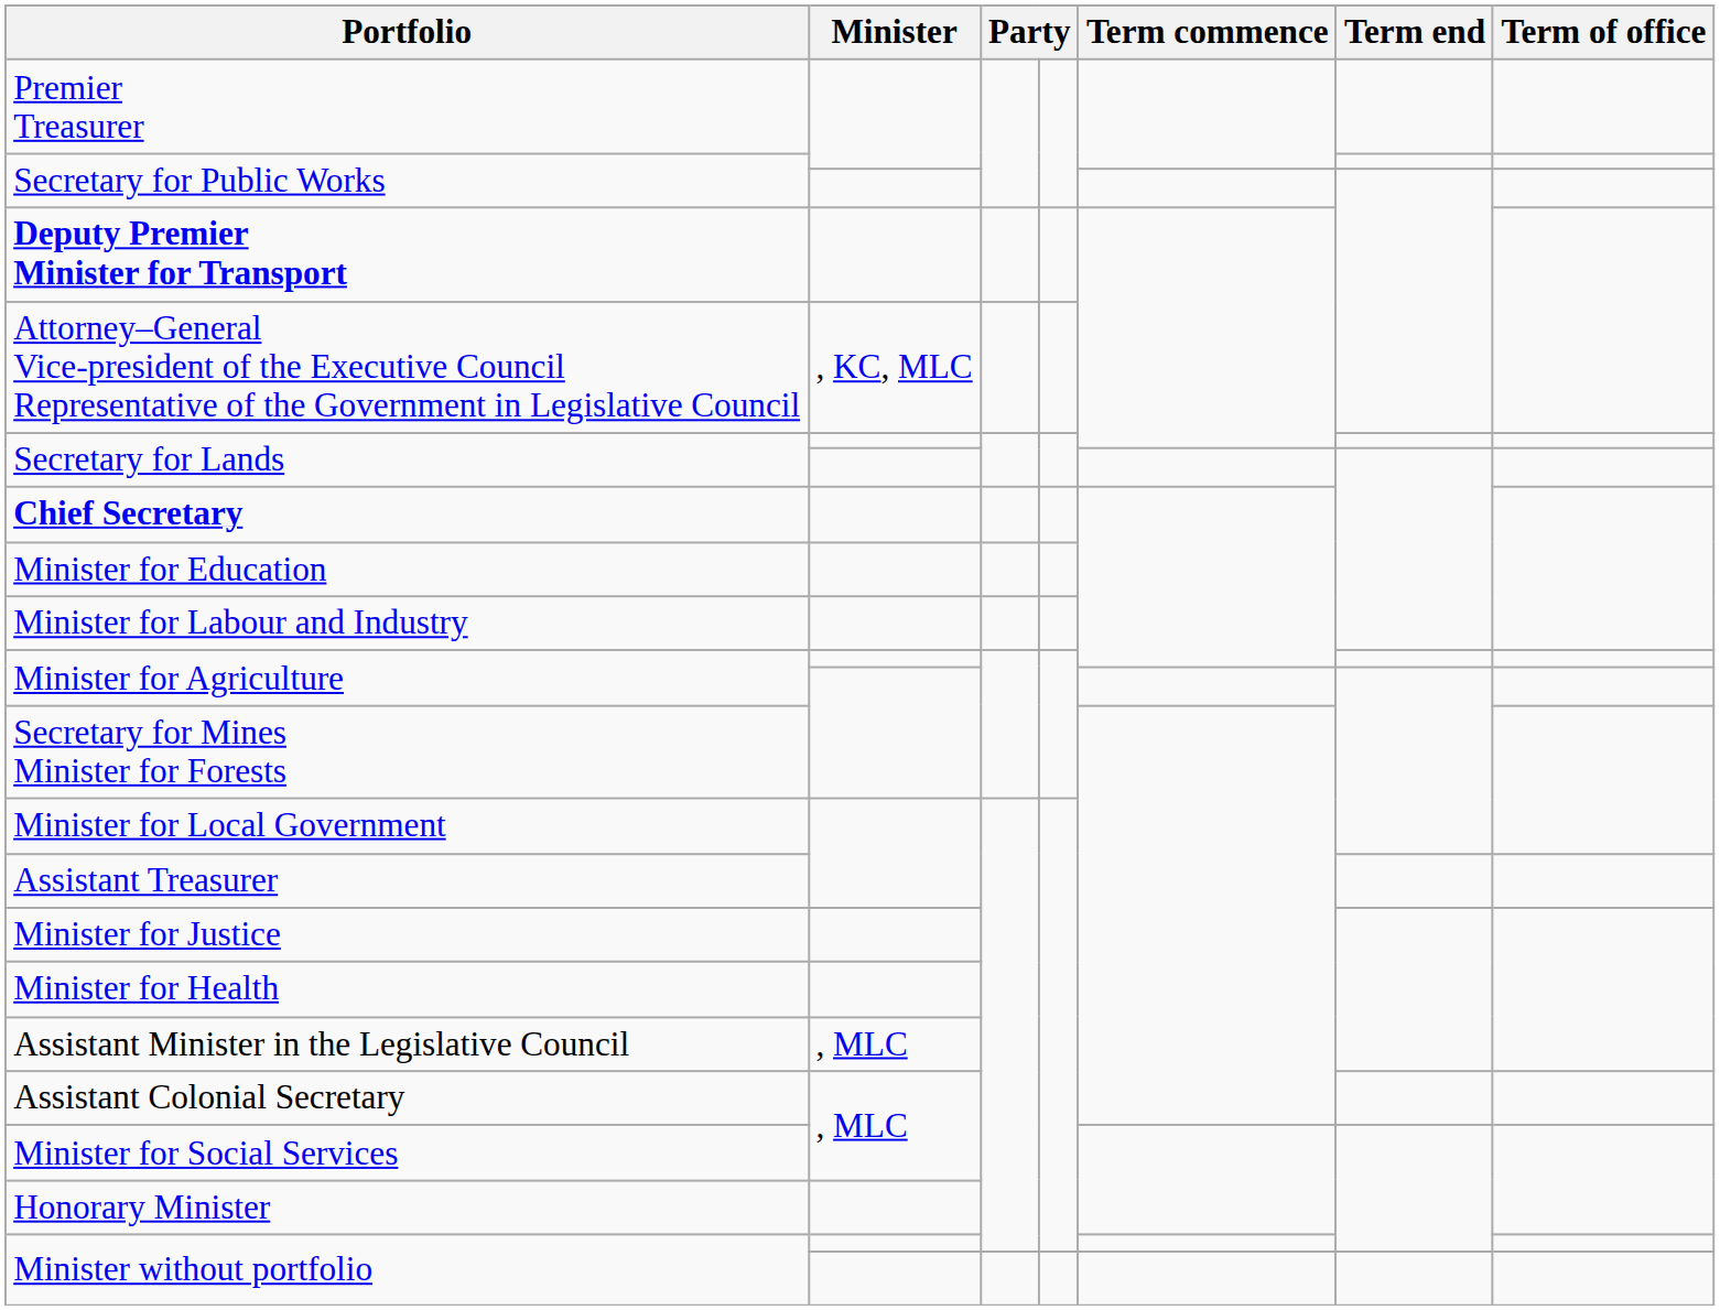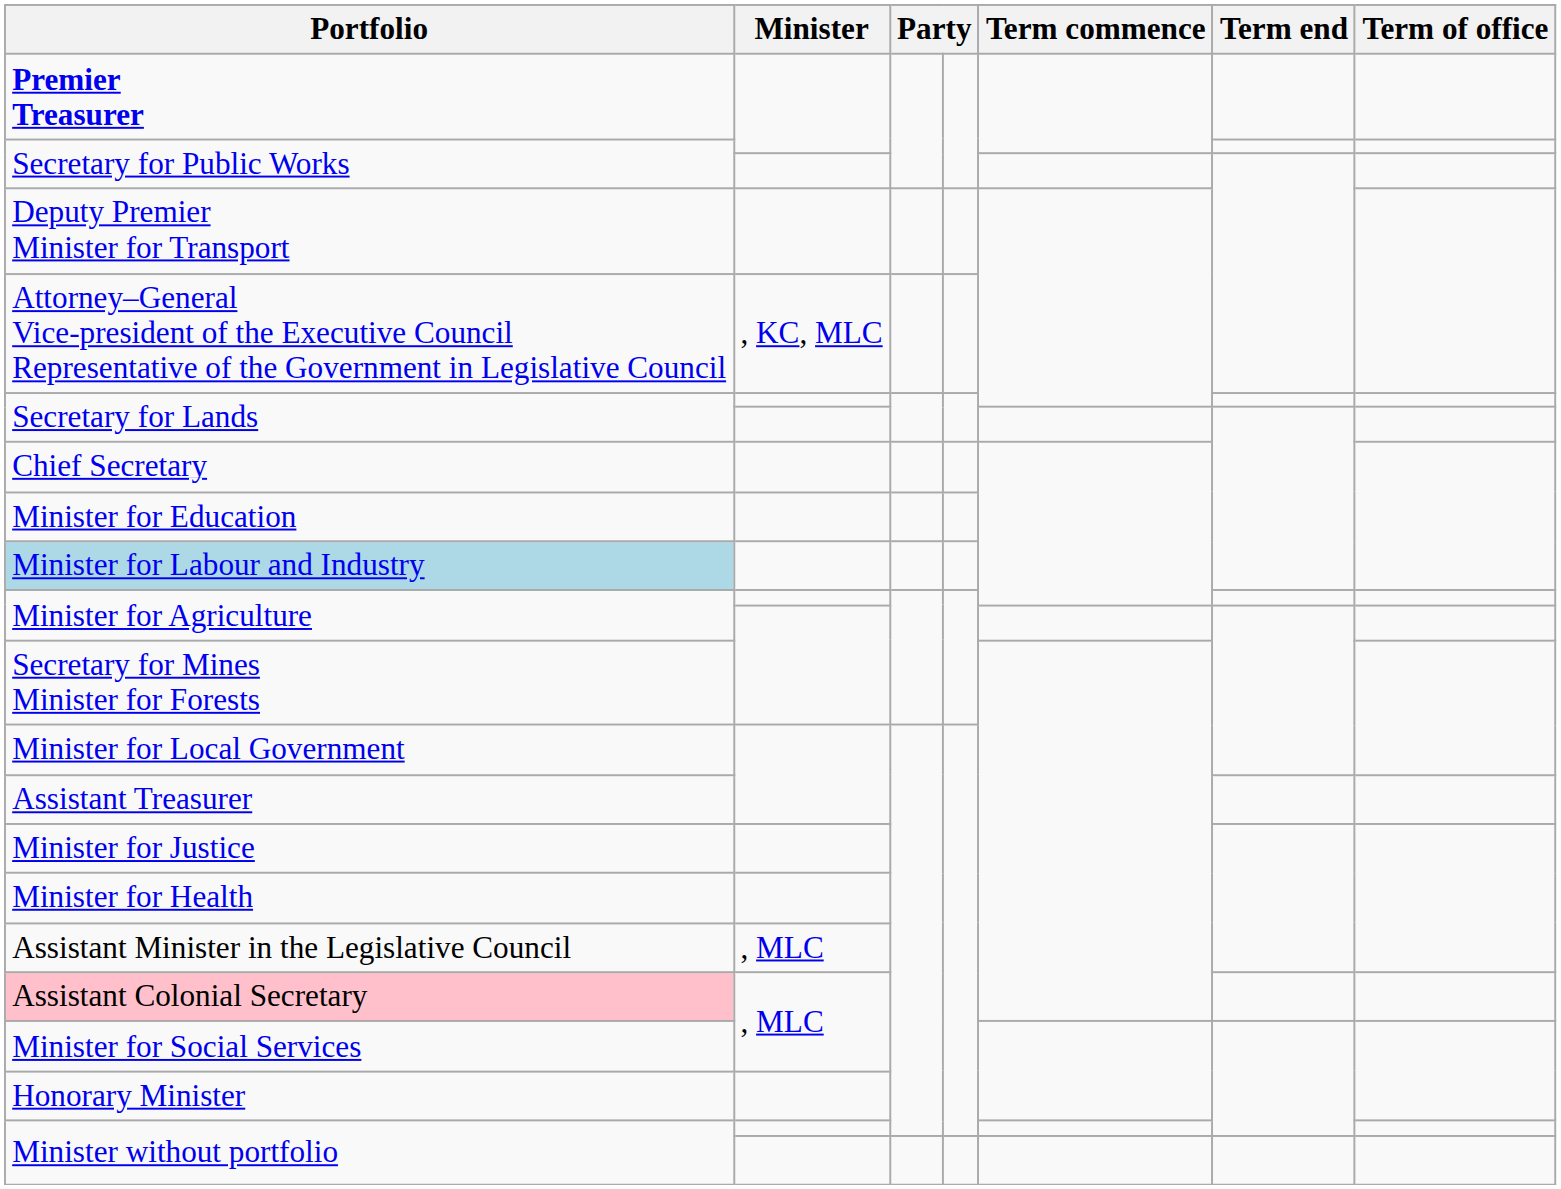Premier Treasurer | Portfolio: normal -> bold
Deputy Premier Minister for Transport | Portfolio: bold -> normal
Chief Secretary | Portfolio: bold -> normal
Minister for Labour and Industry | Portfolio: no background -> lightblue background
Assistant Colonial Secretary | Portfolio: no background -> pink background
